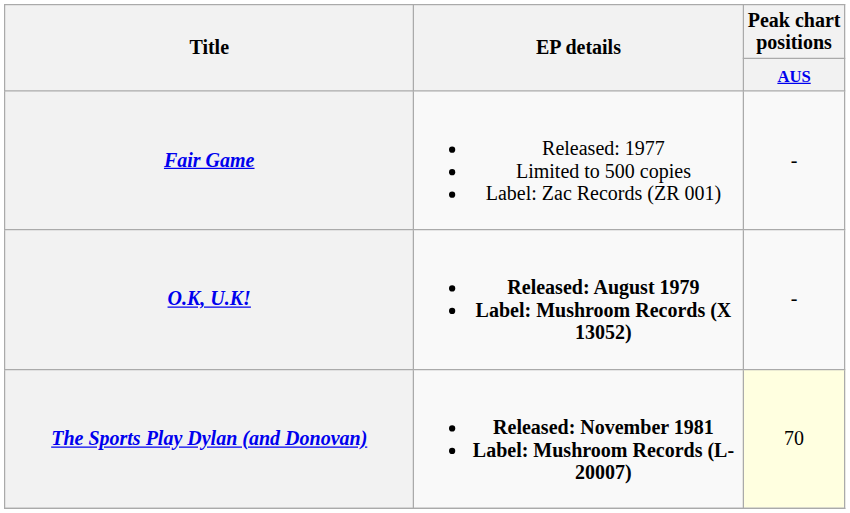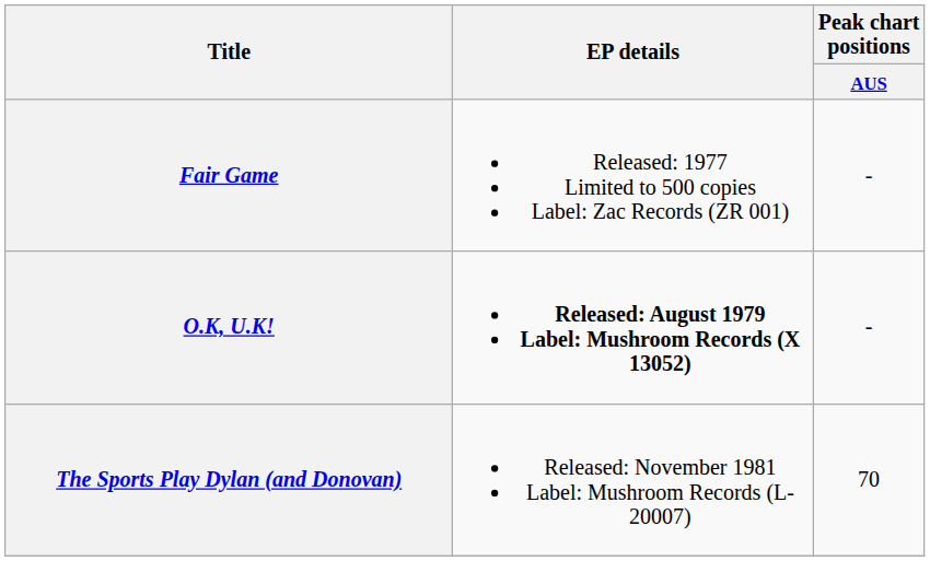The Sports Play Dylan (and Donovan) | EP details: bold -> normal
The Sports Play Dylan (and Donovan) | Peak chart positions / AUS: lightyellow background -> no background
